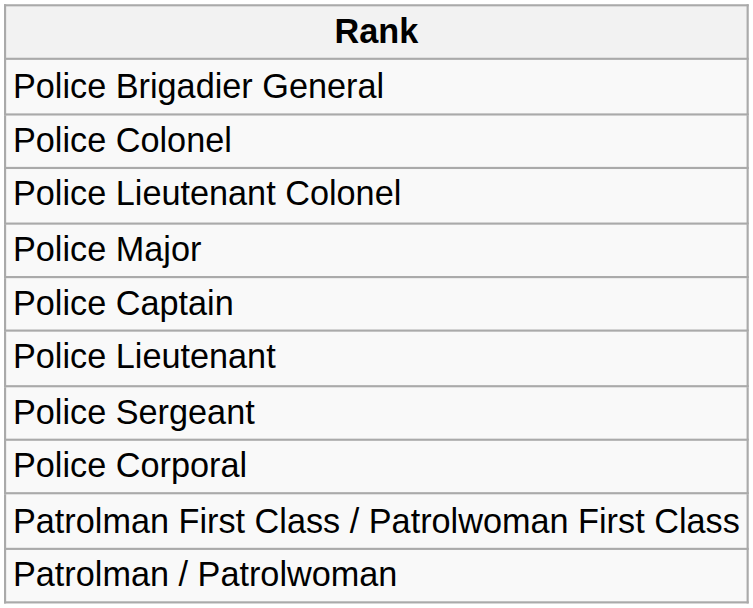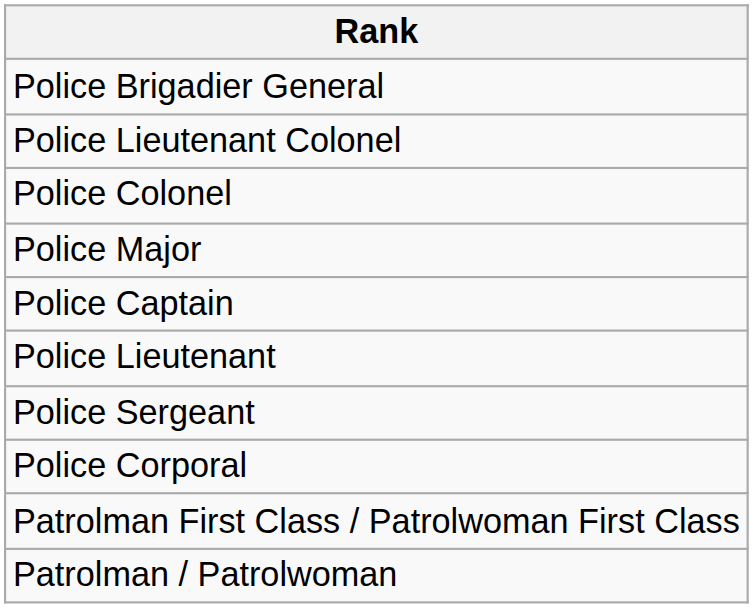row 3 | column 1: Police Colonel -> Police Lieutenant Colonel
row 4 | column 1: Police Lieutenant Colonel -> Police Colonel
